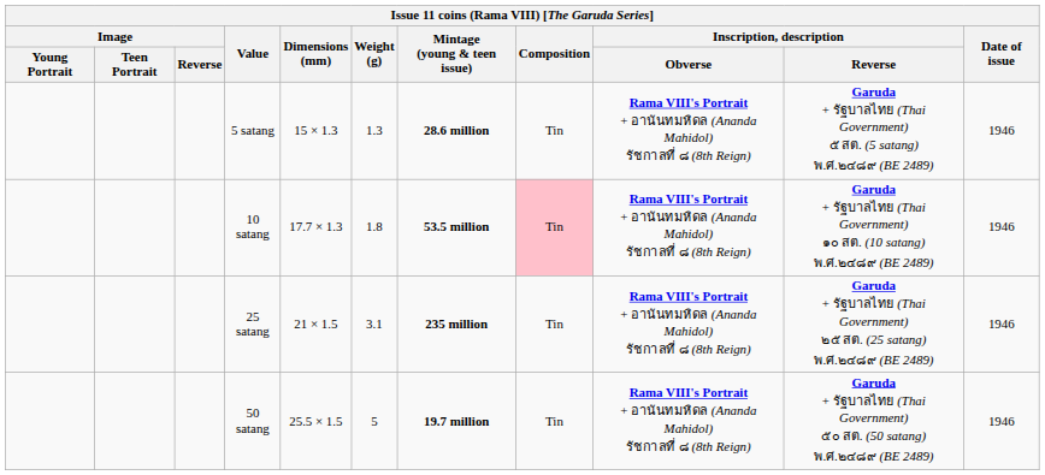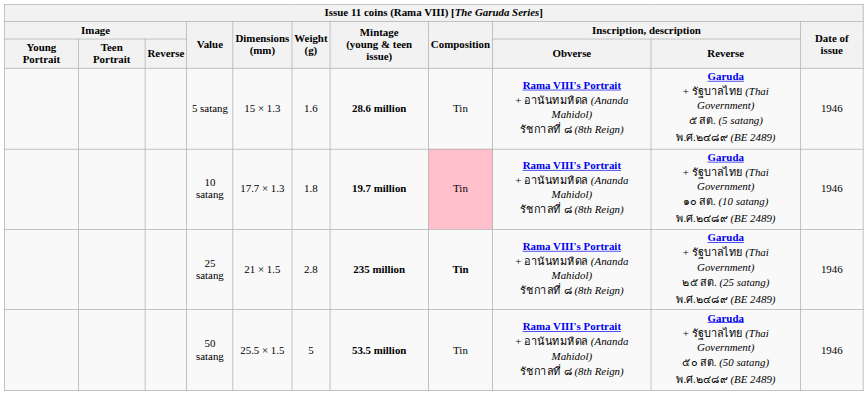5 satang | Weight (g): 1.3 -> 1.6
10 satang | Mintage (young & teen issue): 53.5 million -> 19.7 million
25 satang | Weight (g): 3.1 -> 2.8
25 satang | Composition: normal -> bold
50 satang | Mintage (young & teen issue): 19.7 million -> 53.5 million
